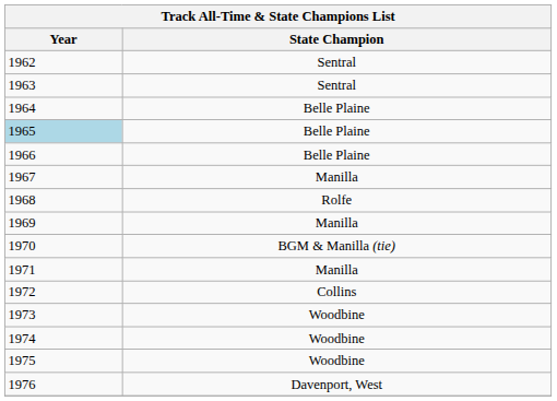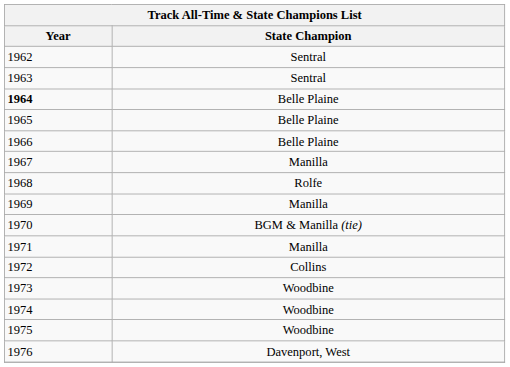1964 | Year: normal -> bold
1965 | Year: lightblue background -> no background
